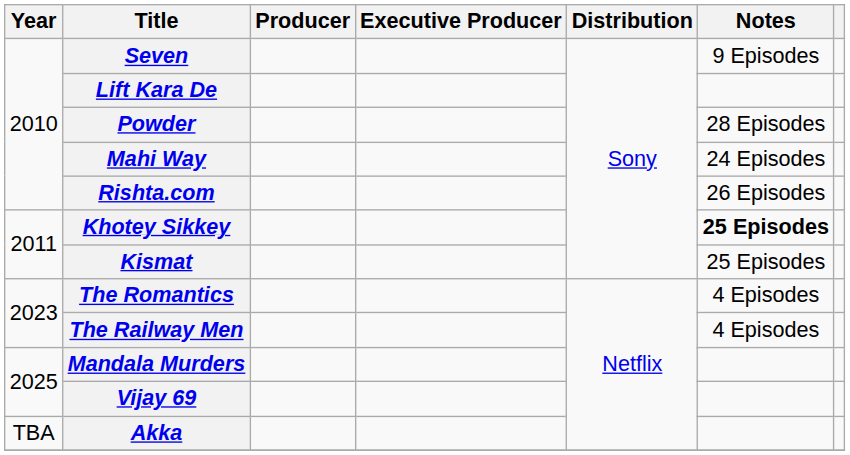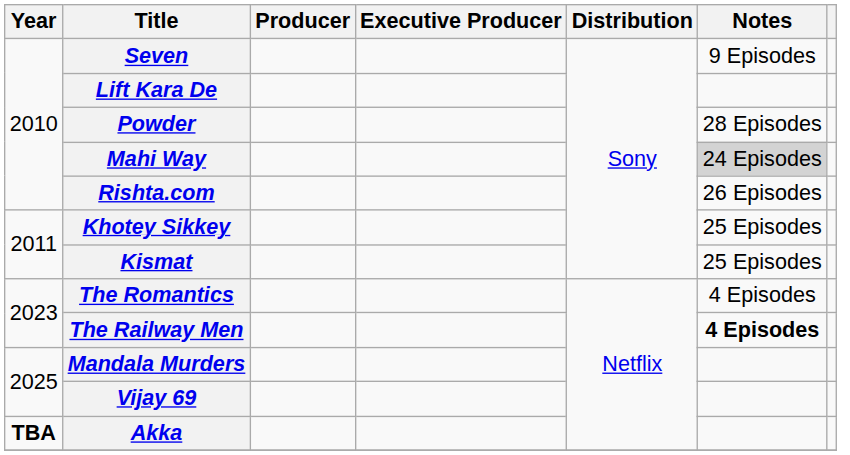Mahi Way | Notes: no background -> lightgrey background
Khotey Sikkey | Notes: bold -> normal
The Railway Men | Notes: normal -> bold
Akka | Year: normal -> bold
